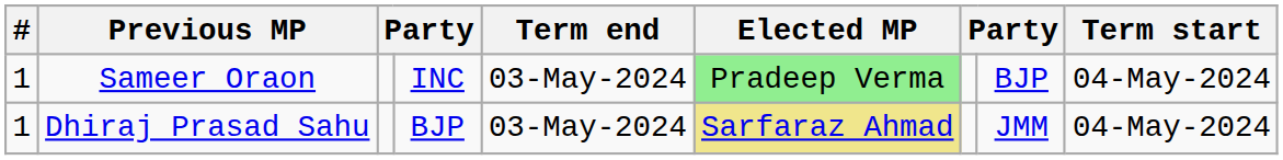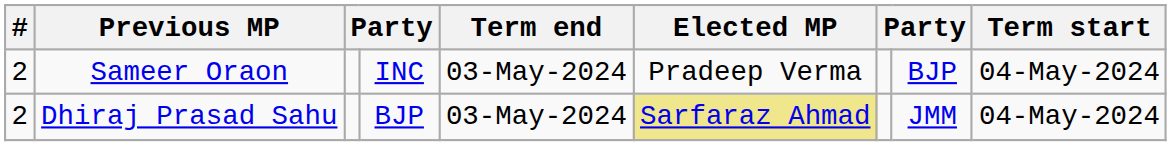Sameer Oraon | #: 1 -> 2
Sameer Oraon | Elected MP: lightgreen background -> no background
Dhiraj Prasad Sahu | #: 1 -> 2
